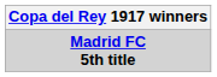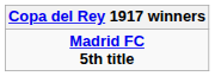row 2 | column 1: lightgrey background -> no background
